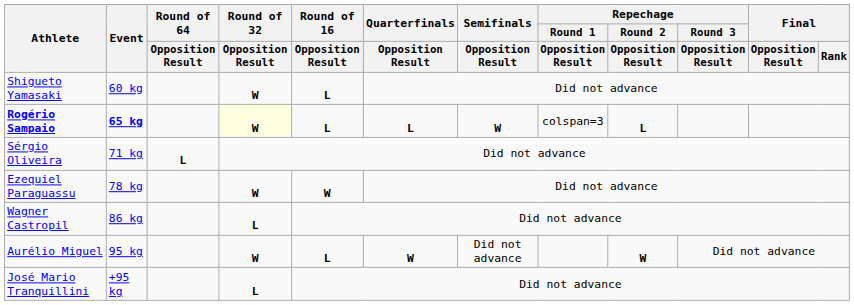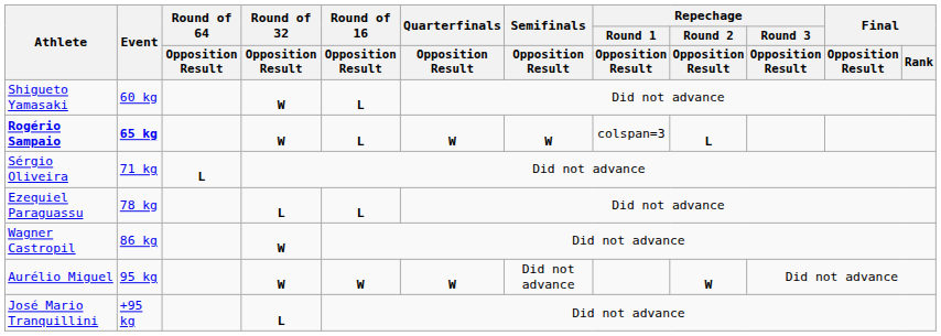Rogério Sampaio | Round of 32 / Opposition Result: lightyellow background -> no background
Rogério Sampaio | Quarterfinals / Opposition Result: L -> W
Ezequiel Paraguassu | Round of 32 / Opposition Result: W -> L
Ezequiel Paraguassu | Round of 16 / Opposition Result: W -> L
Wagner Castropil | Round of 32 / Opposition Result: L -> W
Aurélio Miguel | Round of 16 / Opposition Result: L -> W
